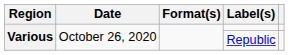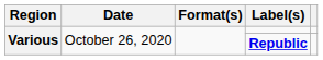Republic | Label(s): normal -> bold
